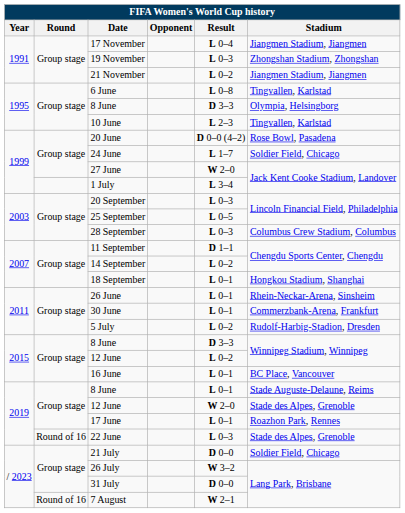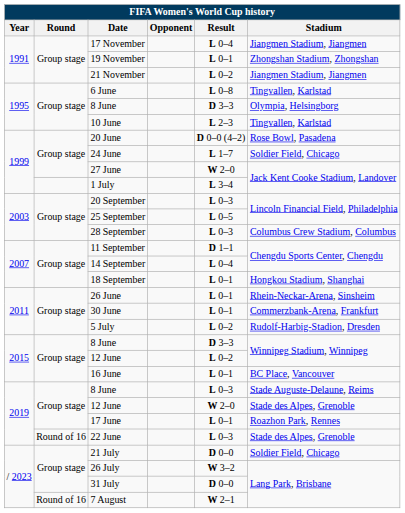19 November | Result: L 0–3 -> L 0–1
14 September | Result: L 0–2 -> L 0–4
2019 / 8 June | Result: L 0–1 -> L 0–3
